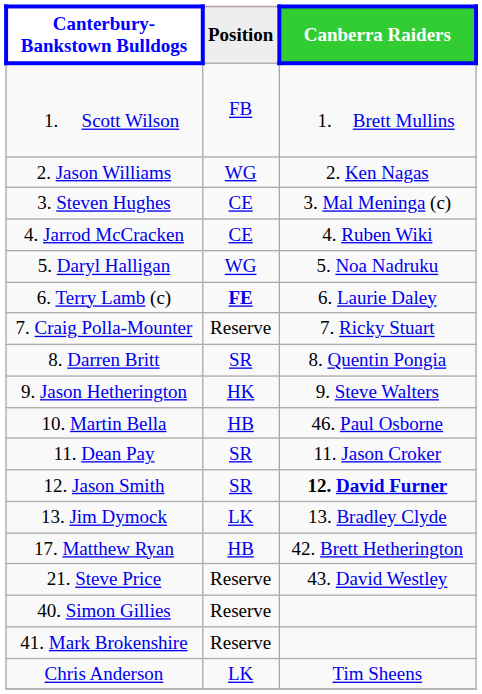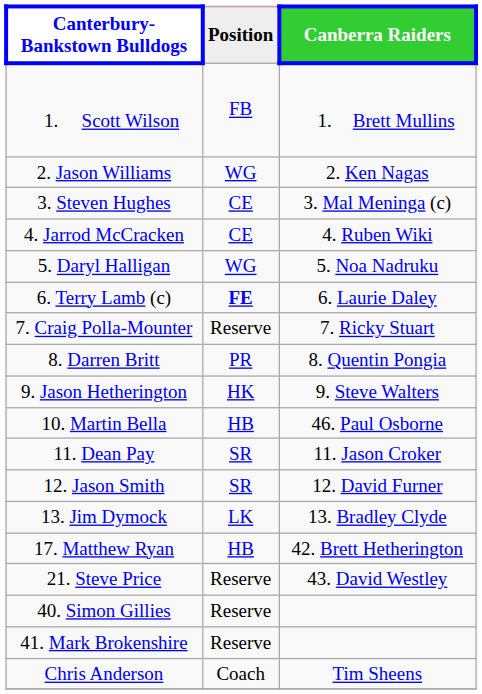8. Darren Britt | Position: SR -> PR
12. Jason Smith | Canberra Raiders: bold -> normal
Chris Anderson | Position: LK -> Coach
